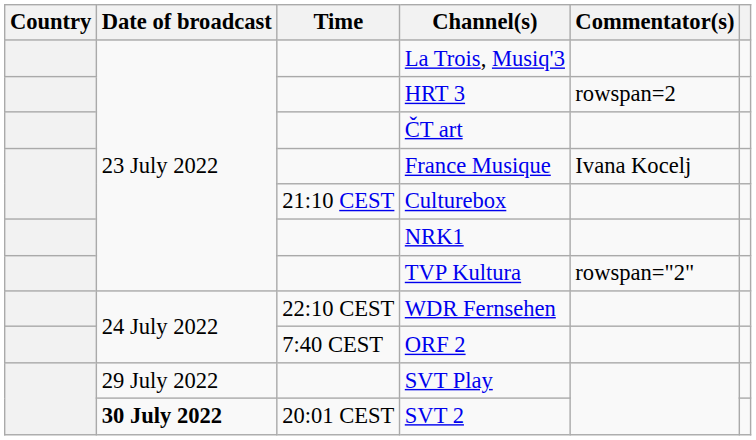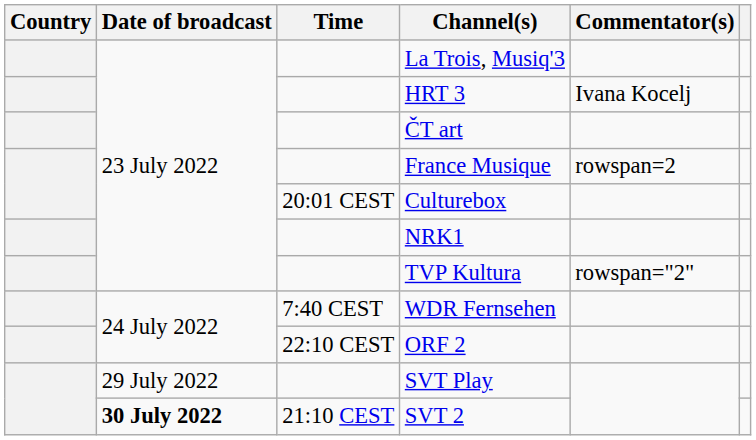HRT 3 | Commentator(s): rowspan=2 -> Ivana Kocelj
France Musique | Commentator(s): Ivana Kocelj -> rowspan=2
Culturebox | Time: 21:10 CEST -> 20:01 CEST
WDR Fernsehen | Time: 22:10 CEST -> 7:40 CEST
ORF 2 | Time: 7:40 CEST -> 22:10 CEST
SVT 2 | Time: 20:01 CEST -> 21:10 CEST
